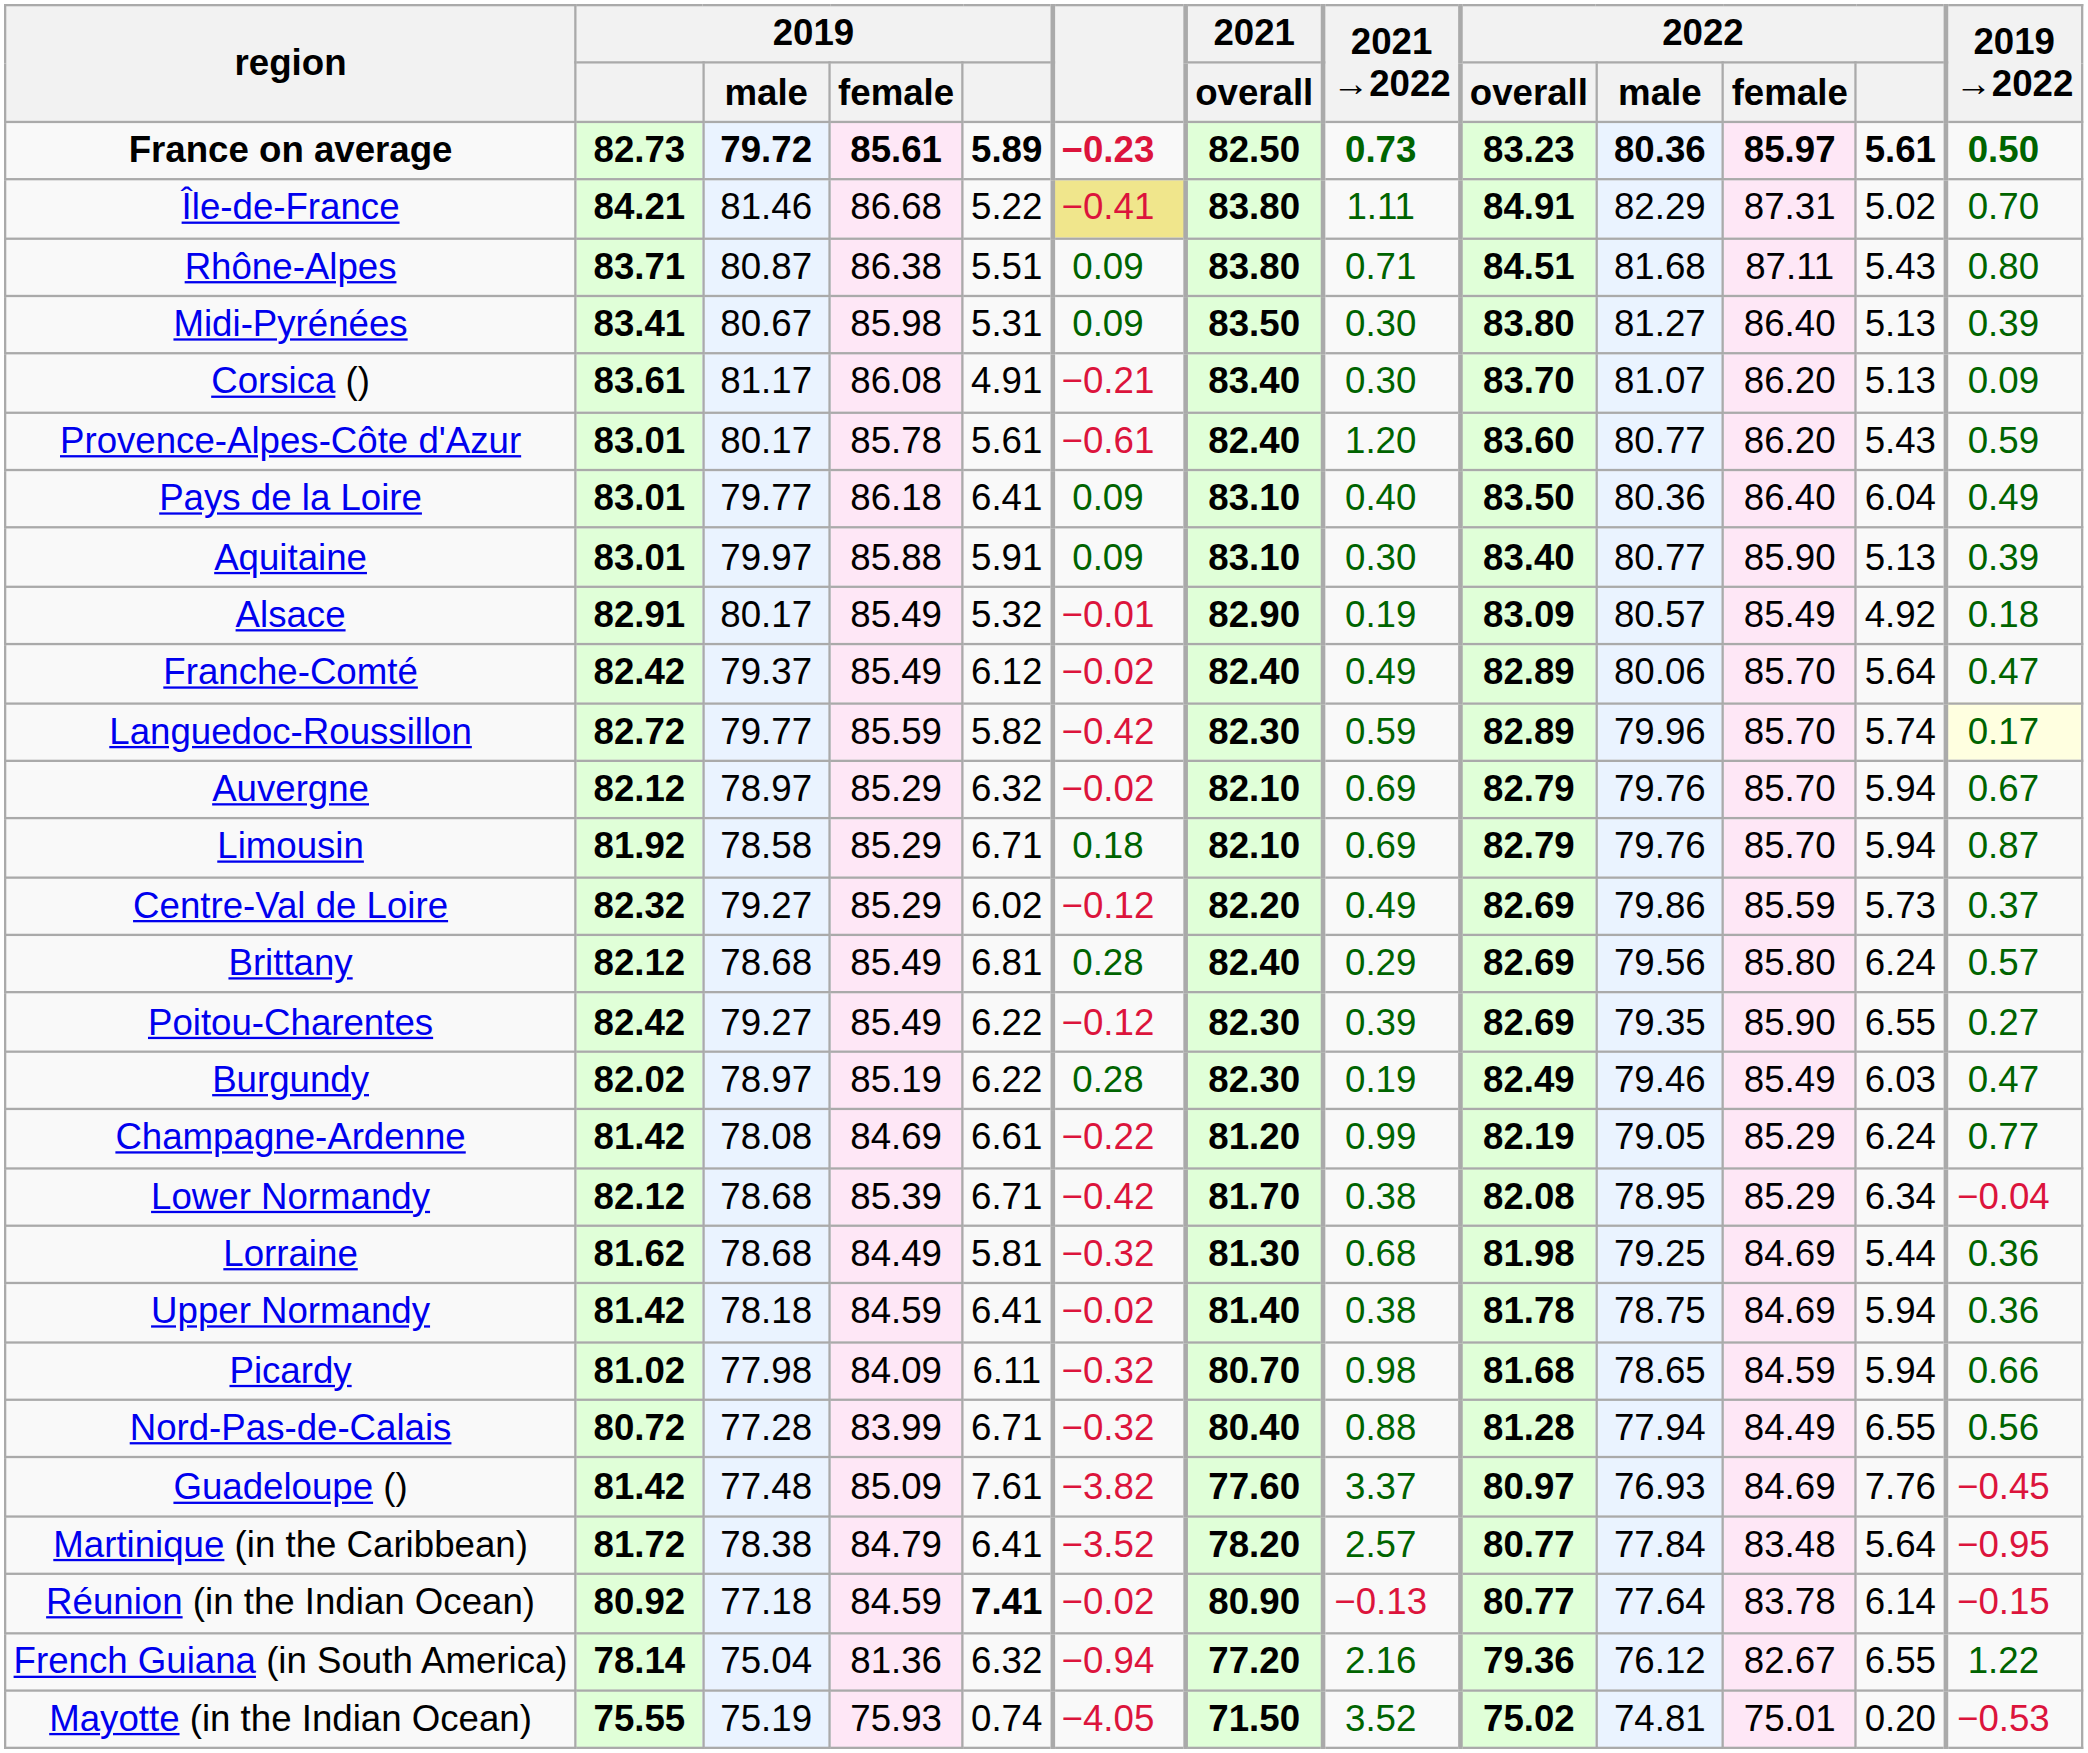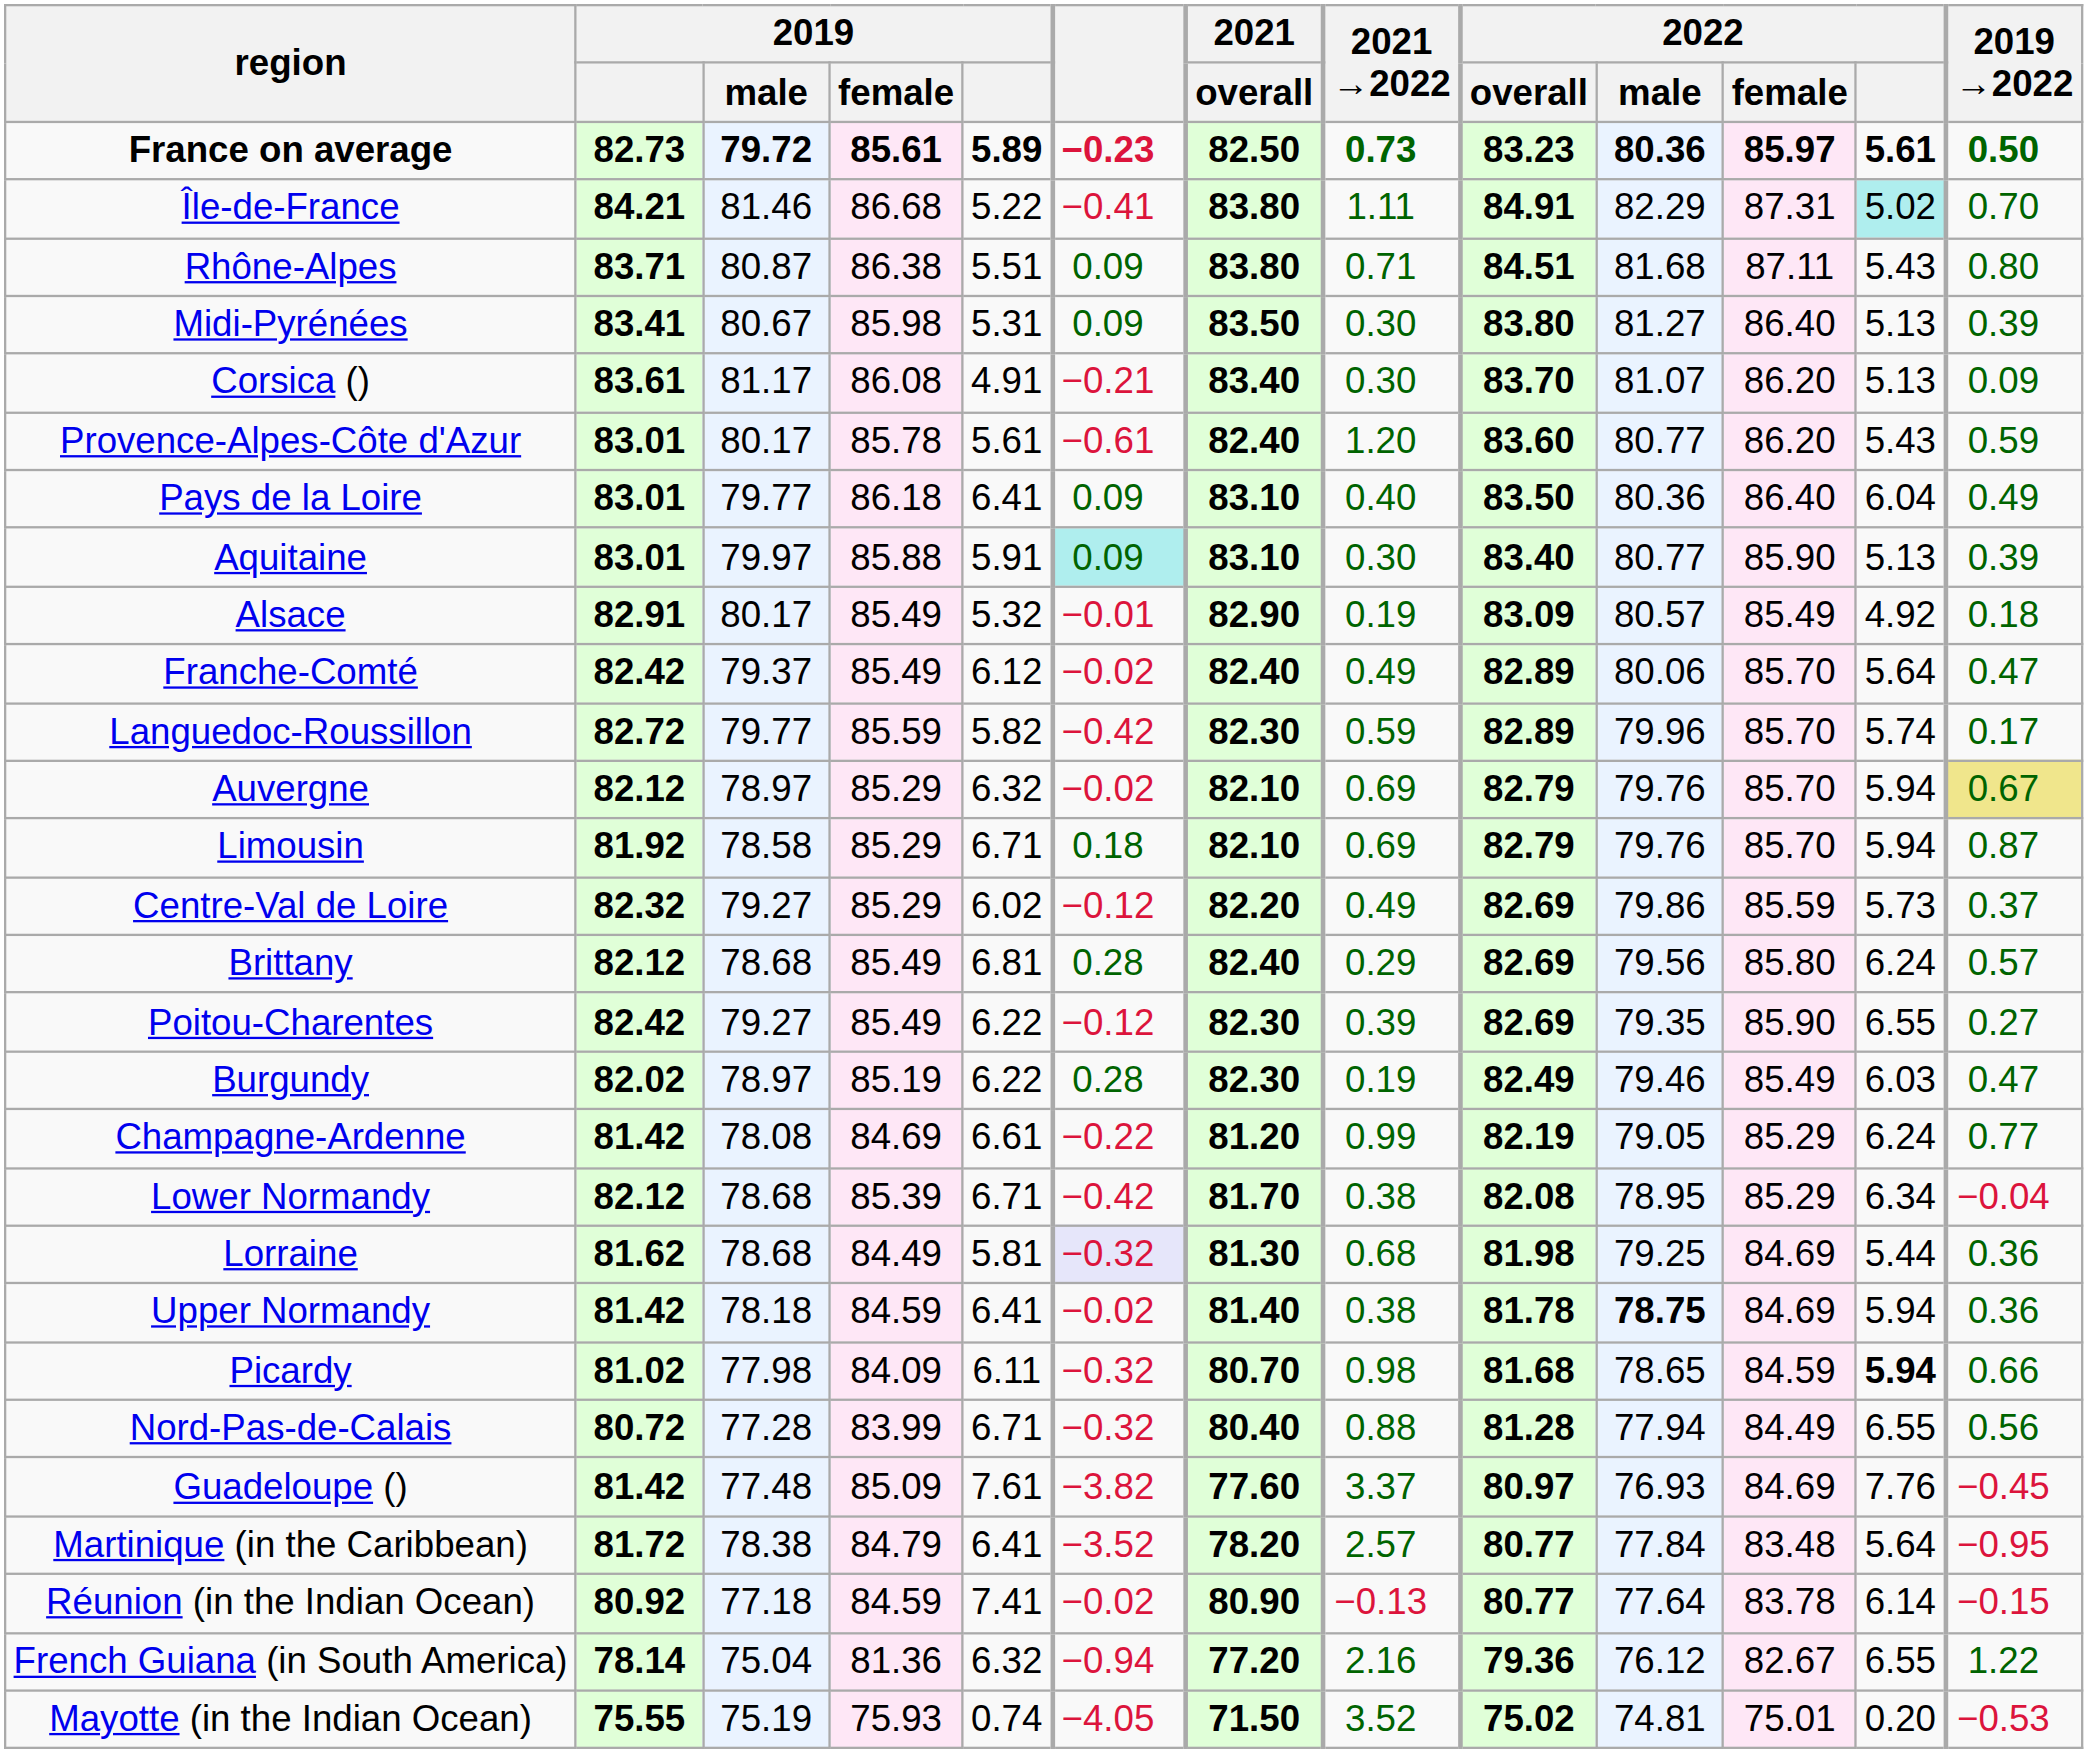Île-de-France | column 6: khaki background -> no background
Île-de-France | 2022: no background -> paleturquoise background
Aquitaine | column 6: no background -> paleturquoise background
Languedoc-Roussillon | 2019 →2022: lightyellow background -> no background
Auvergne | 2019 →2022: no background -> khaki background
Lorraine | column 6: no background -> lavender background
Upper Normandy | 2022 / male: normal -> bold
Picardy | 2022: normal -> bold
Réunion (in the Indian Ocean) | column 5: bold -> normal
